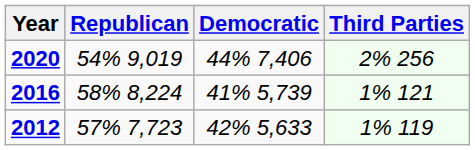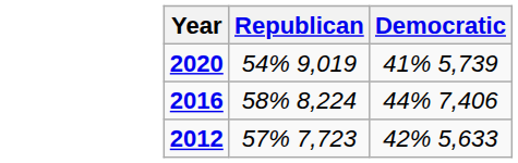- column: Third Parties | 2% 256 | 1% 121 | 1% 119
2020 | Democratic: 44% 7,406 -> 41% 5,739
2016 | Democratic: 41% 5,739 -> 44% 7,406
